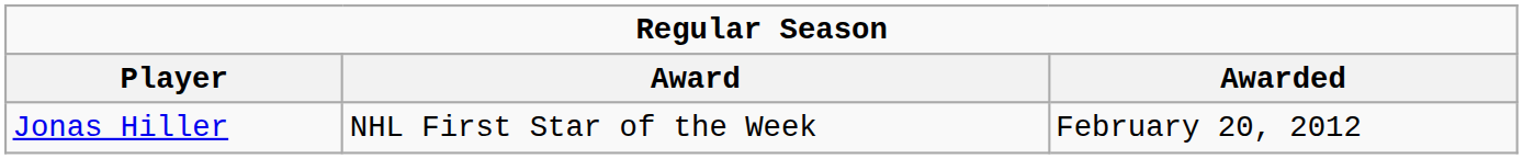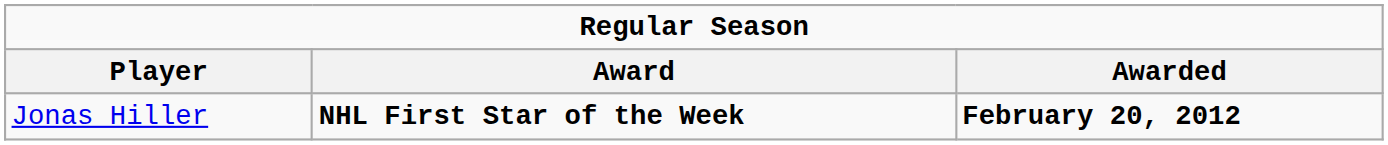Jonas Hiller | Award: normal -> bold
Jonas Hiller | Awarded: normal -> bold
